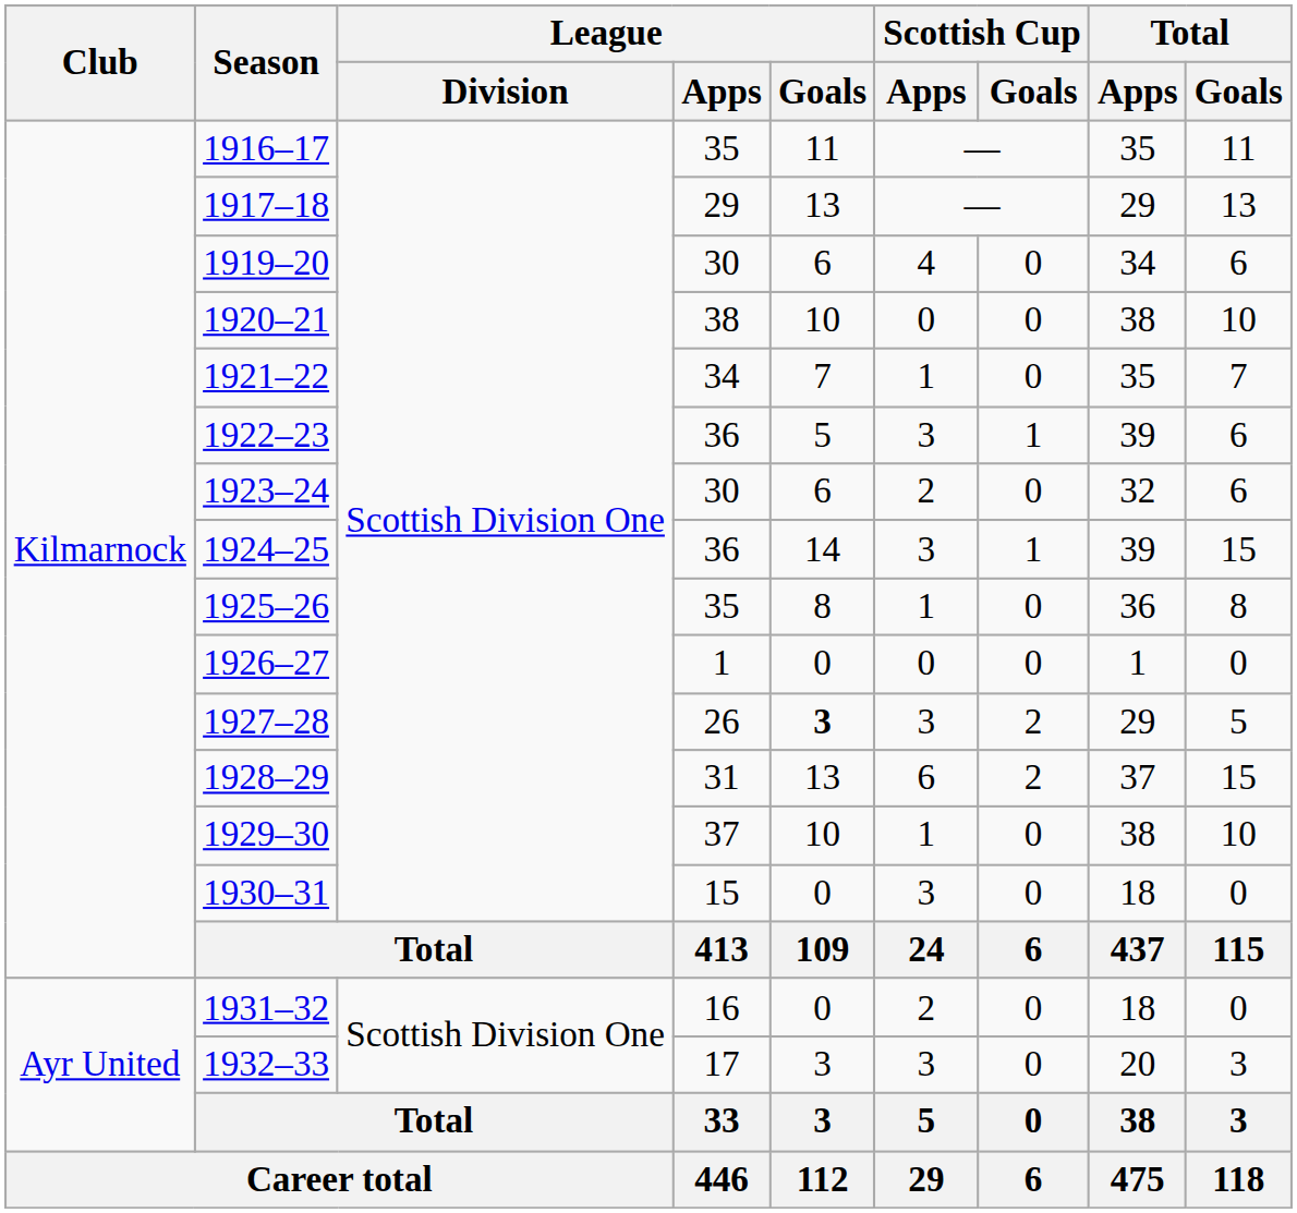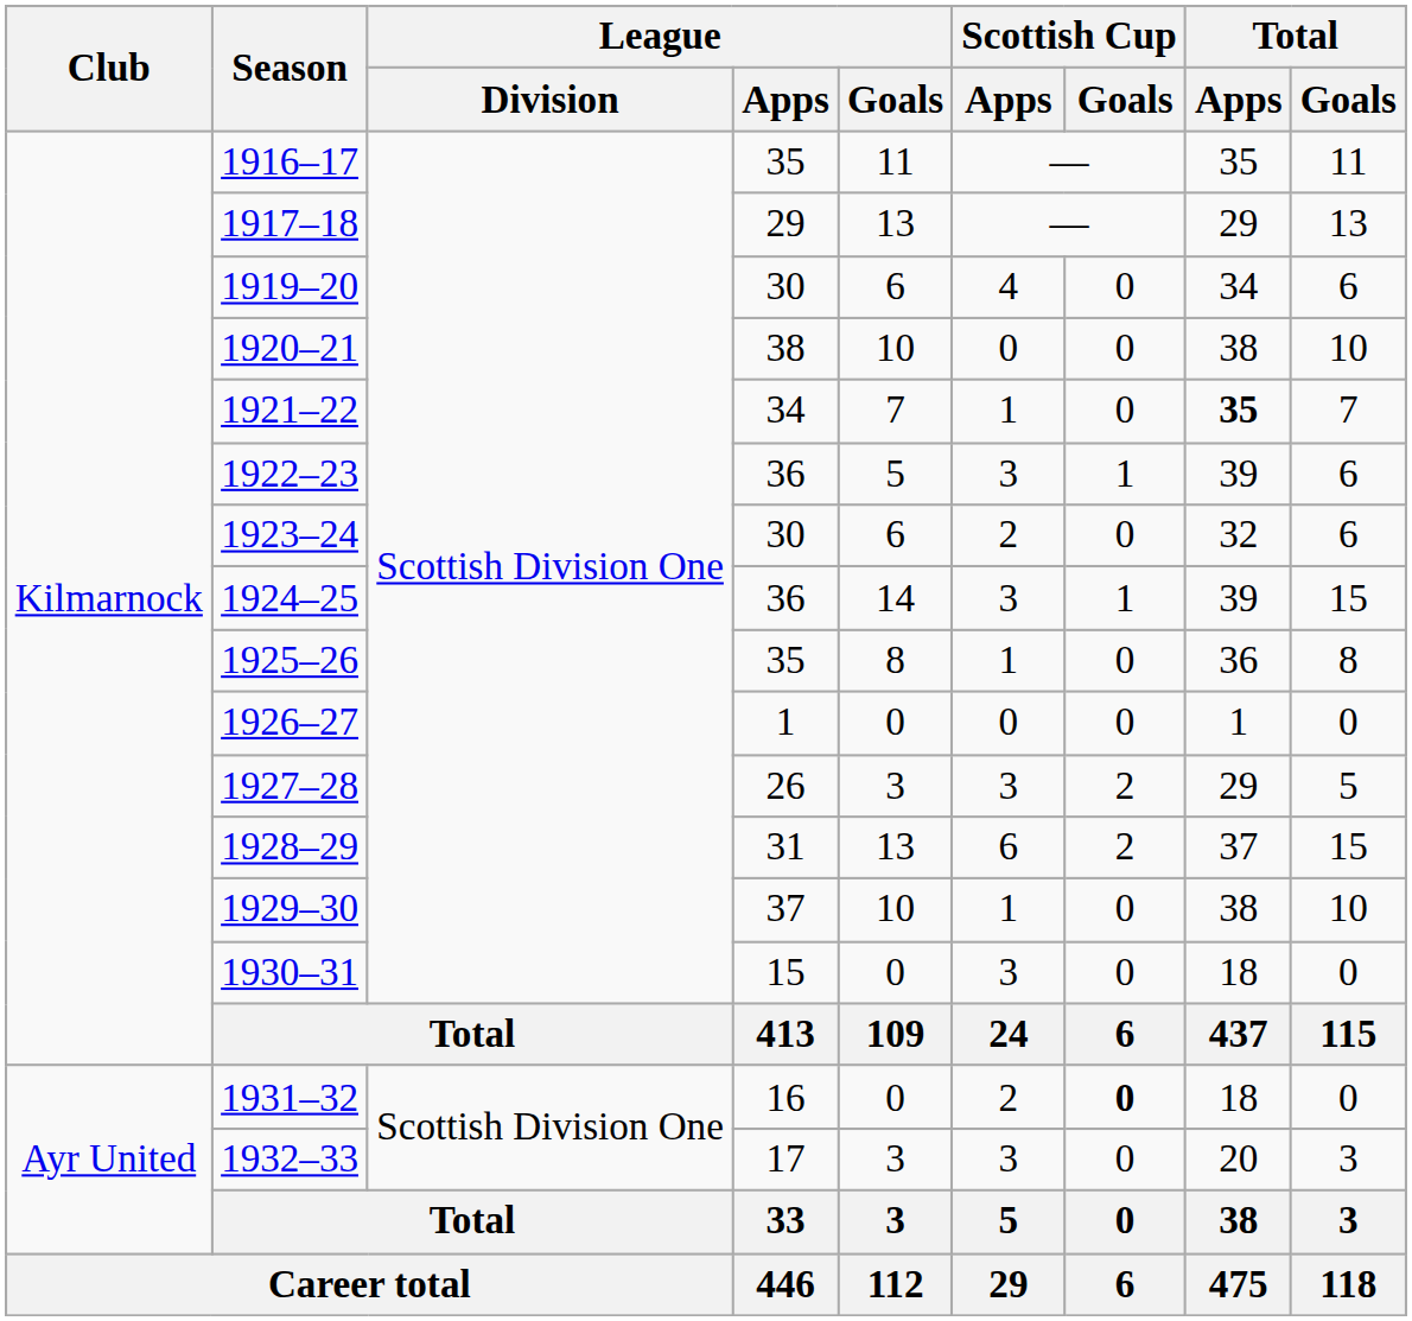1921–22 | Total / Apps: normal -> bold
1927–28 | League / Goals: bold -> normal
1931–32 | Scottish Cup / Goals: normal -> bold
